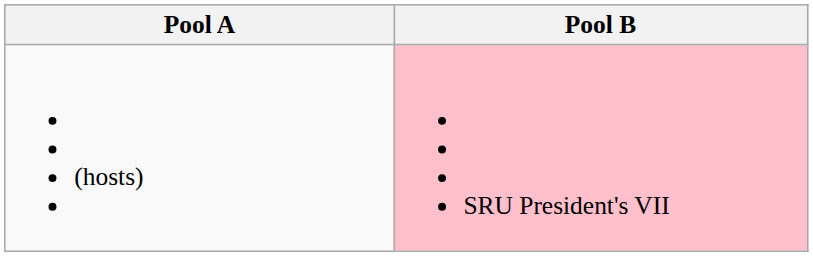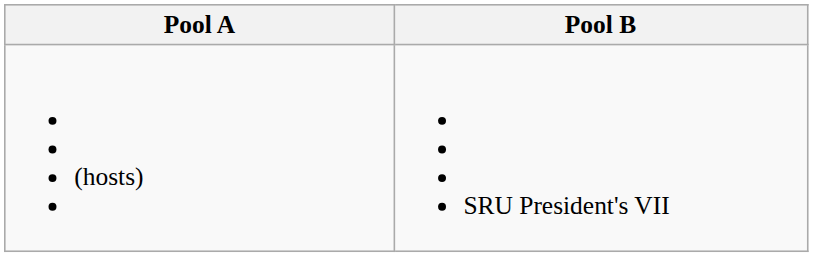(hosts) | Pool B: pink background -> no background
